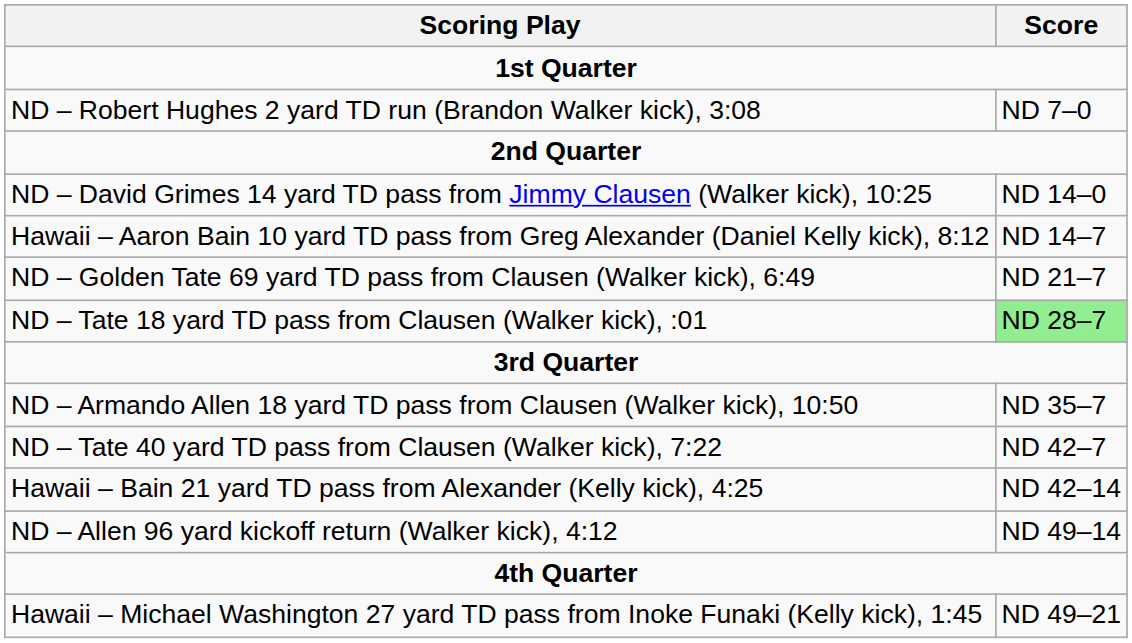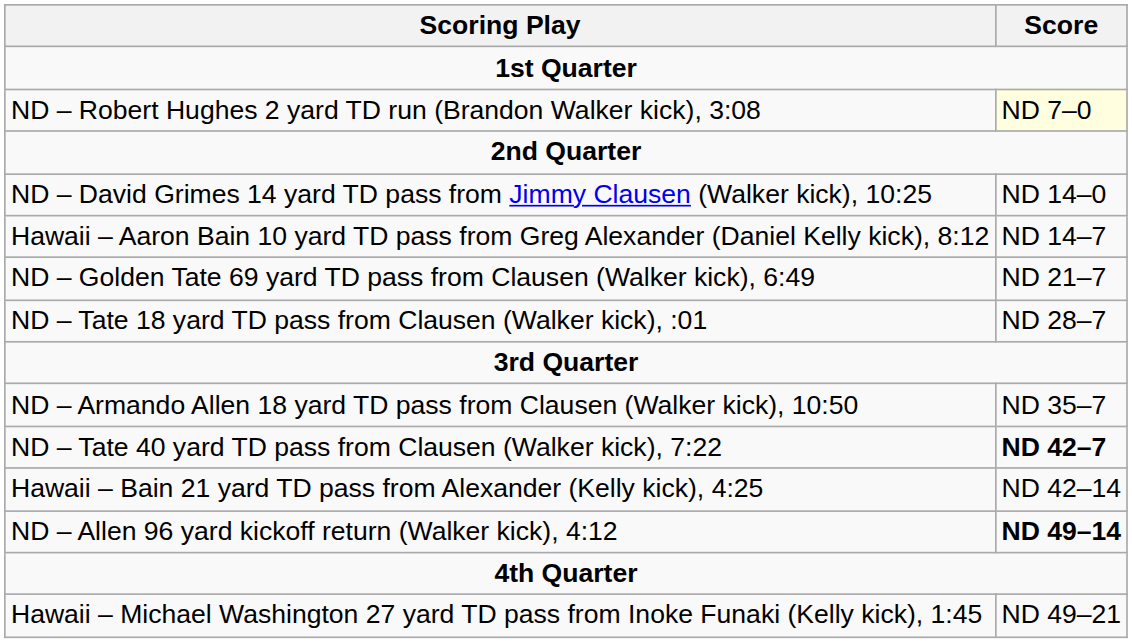ND – Robert Hughes 2 yard TD run (Brandon Walker kick), 3:08 | Score: no background -> lightyellow background
ND – Tate 18 yard TD pass from Clausen (Walker kick), :01 | Score: lightgreen background -> no background
ND – Tate 40 yard TD pass from Clausen (Walker kick), 7:22 | Score: normal -> bold
ND – Allen 96 yard kickoff return (Walker kick), 4:12 | Score: normal -> bold
